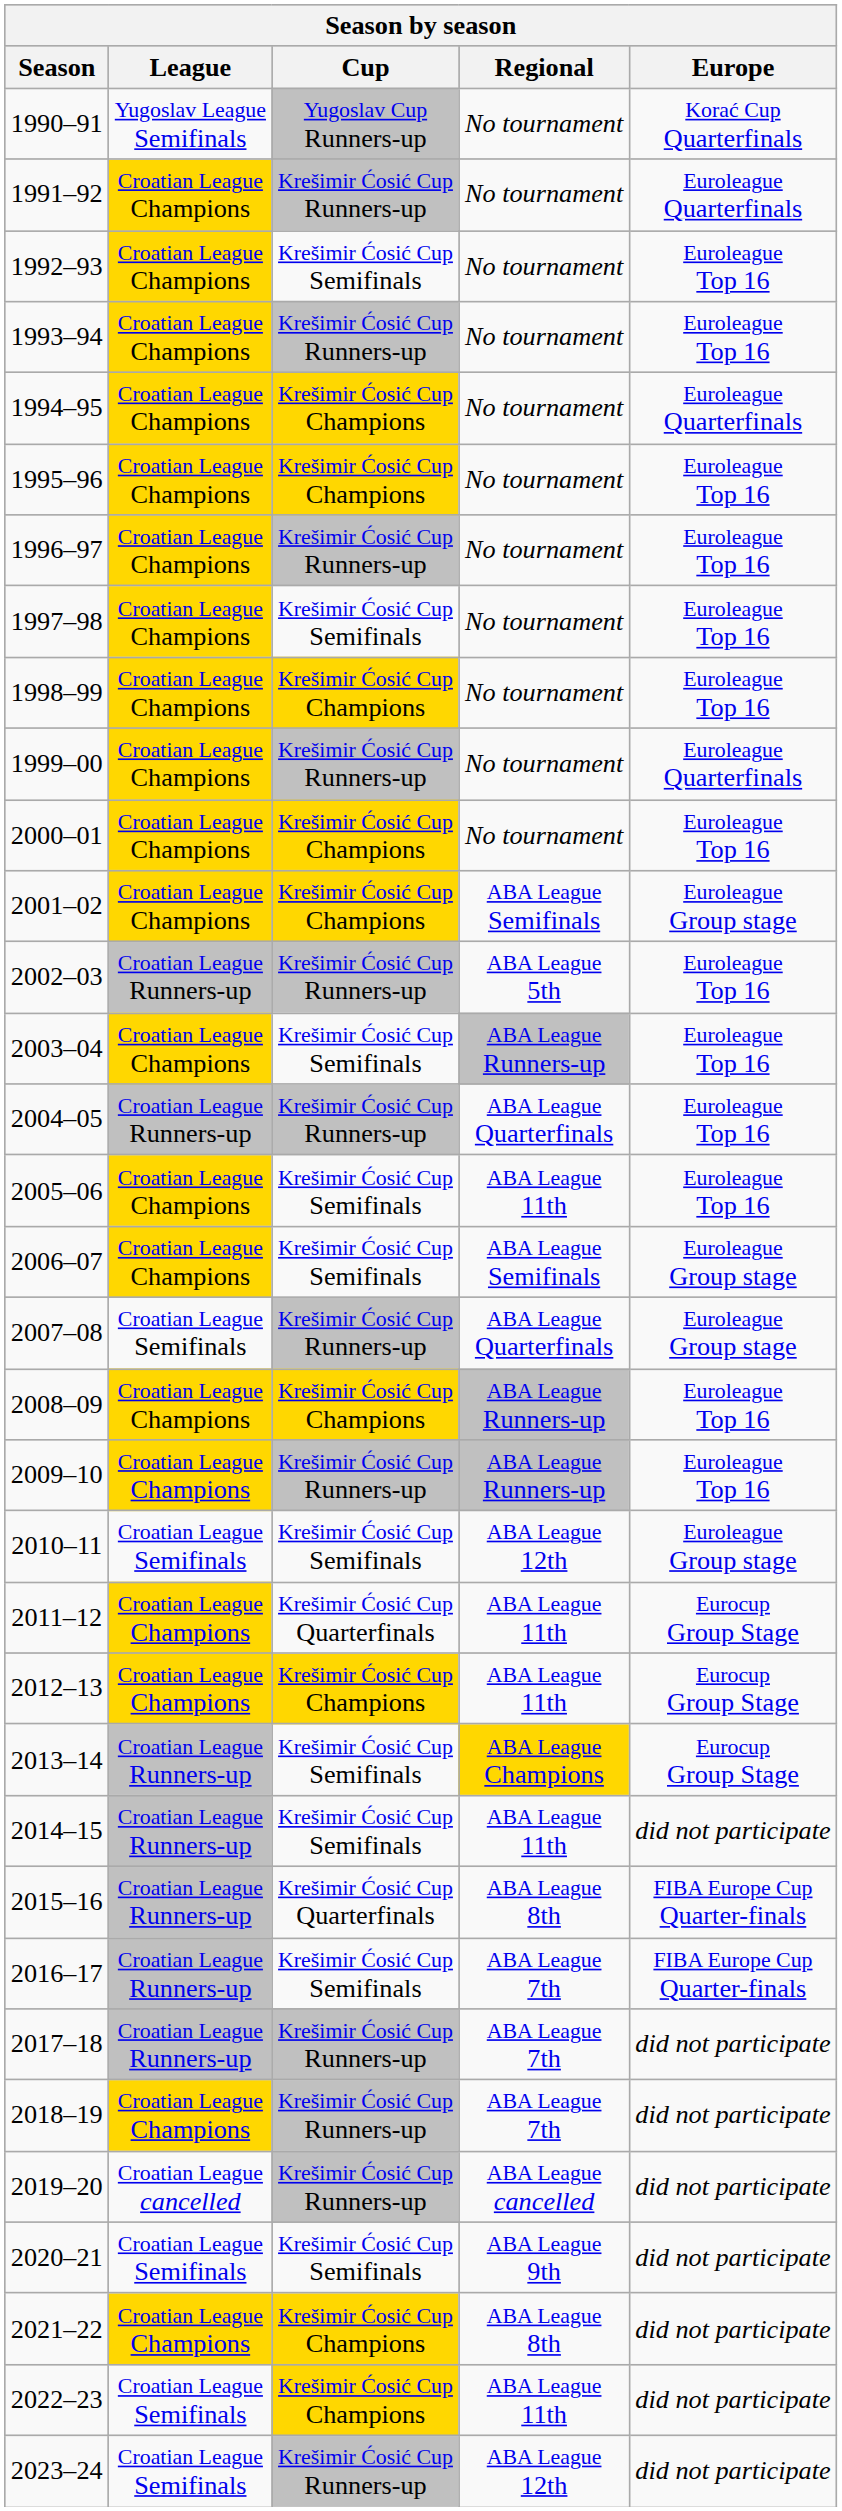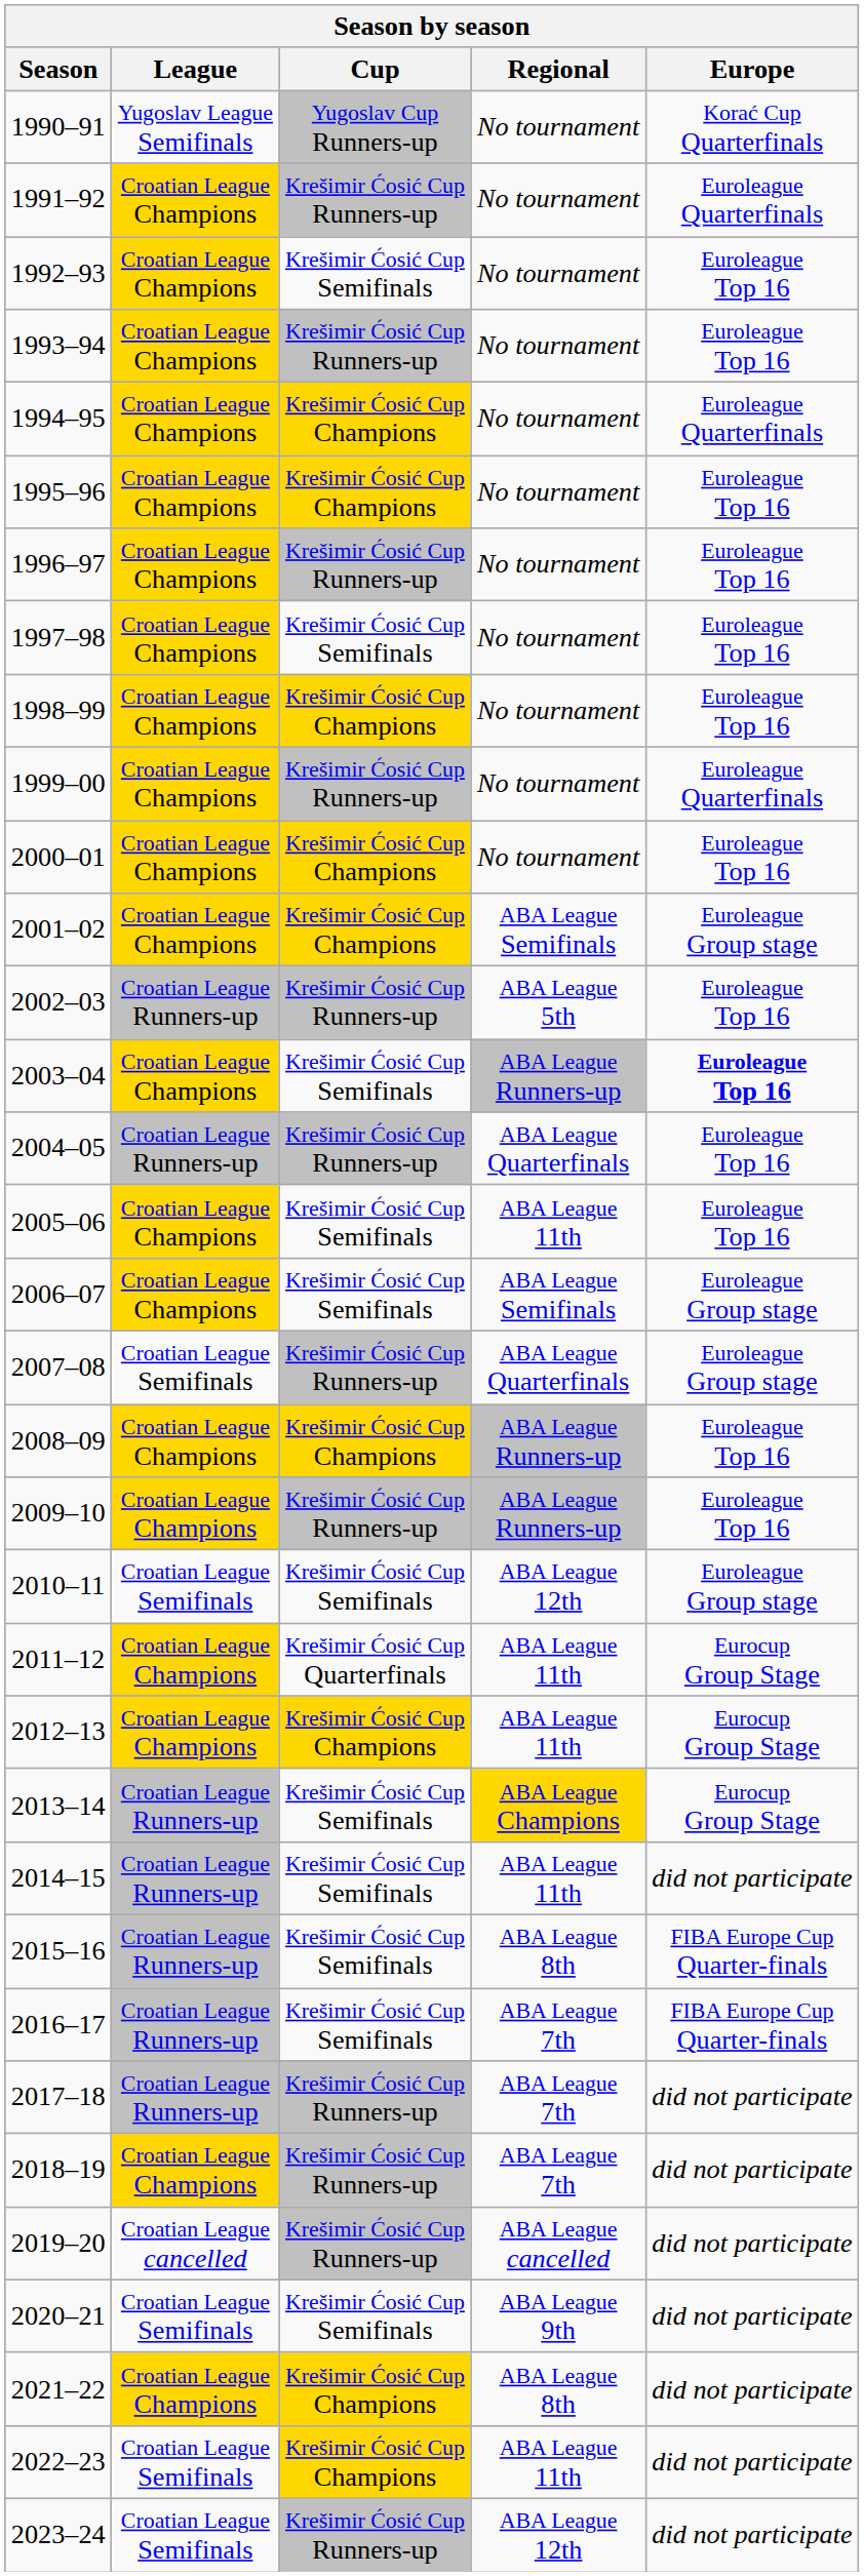2003–04 | Europe: normal -> bold
2015–16 | Cup: Krešimir Ćosić Cup Quarterfinals -> Krešimir Ćosić Cup Semifinals
